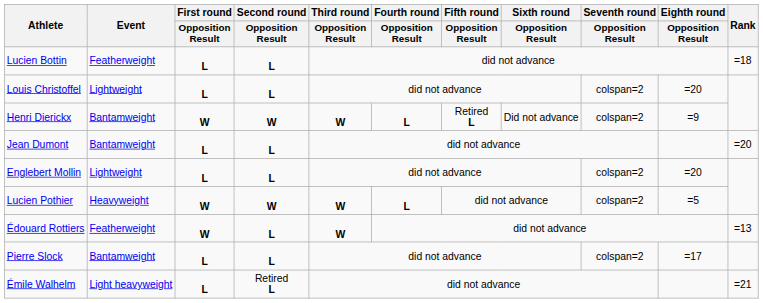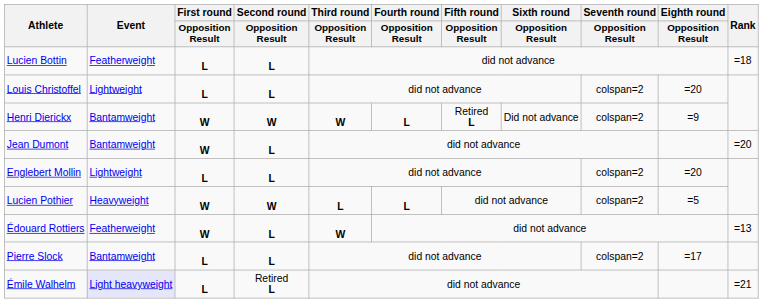Jean Dumont | First round / Opposition Result: L -> W
Lucien Pothier | Third round / Opposition Result: W -> L
Émile Walhelm | Event: no background -> lavender background
